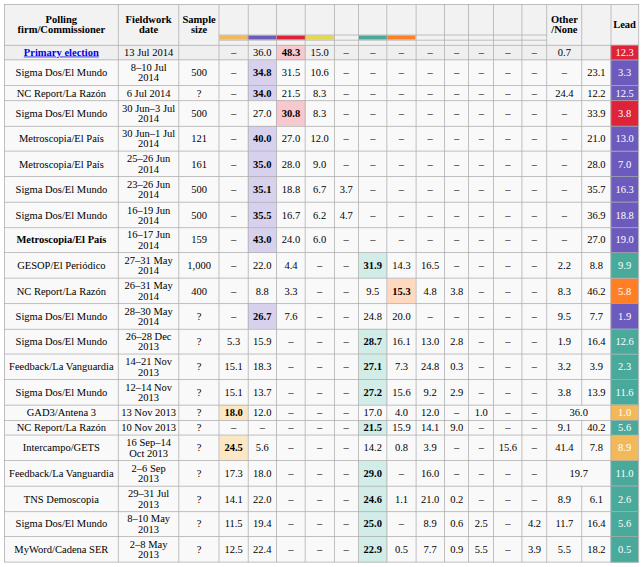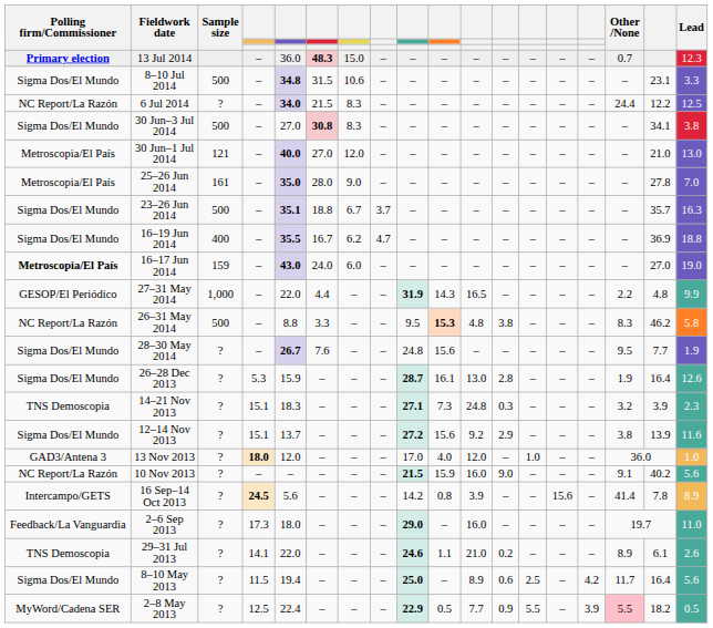30 Jun–3 Jul 2014 | column 17: 33.9 -> 34.1
25–26 Jun 2014 | column 17: 28.0 -> 27.8
16–19 Jun 2014 | Sample size: 500 -> 400
27–31 May 2014 | column 17: 8.8 -> 4.8
26–31 May 2014 | Sample size: 400 -> 500
28–30 May 2014 | column 10: 20.0 -> 15.6
14–21 Nov 2013 | Polling firm/Commissioner: Feedback/La Vanguardia -> TNS Demoscopia
10 Nov 2013 | column 11: 14.1 -> 16.0
2–8 May 2013 | Other /None: no background -> pink background
